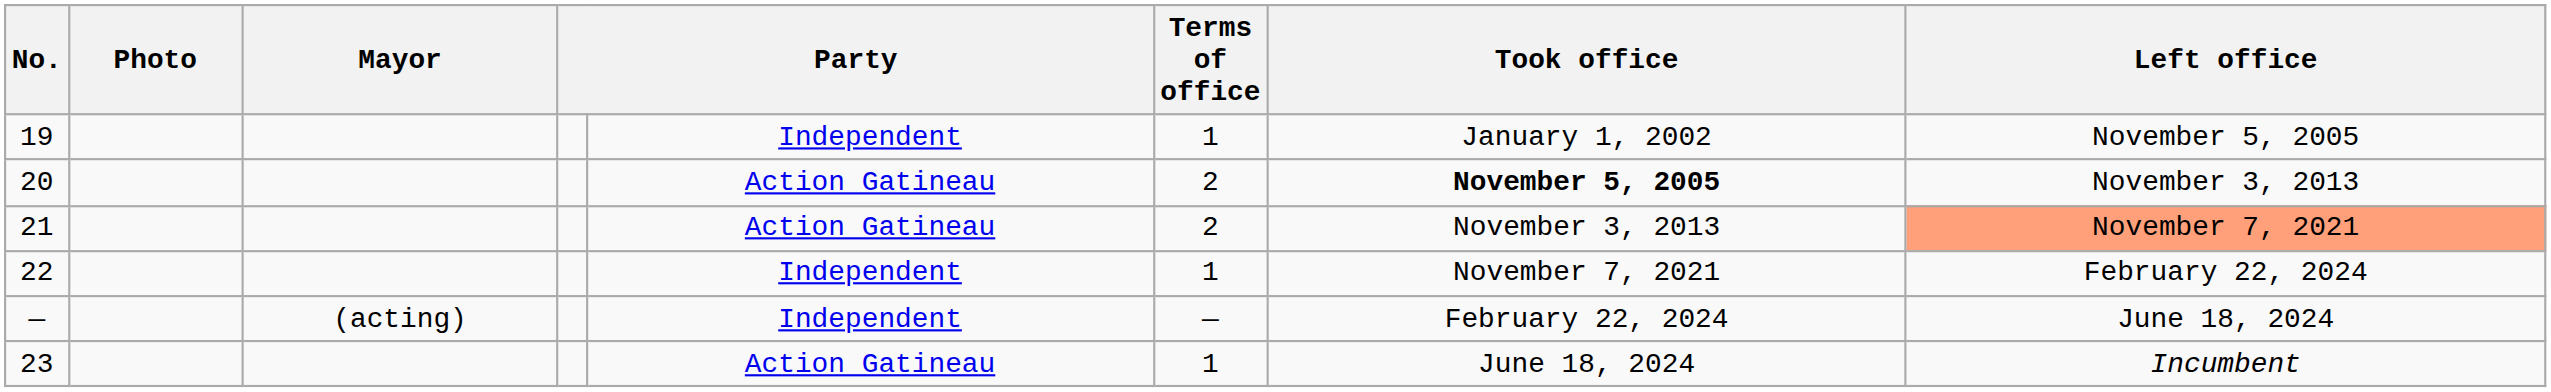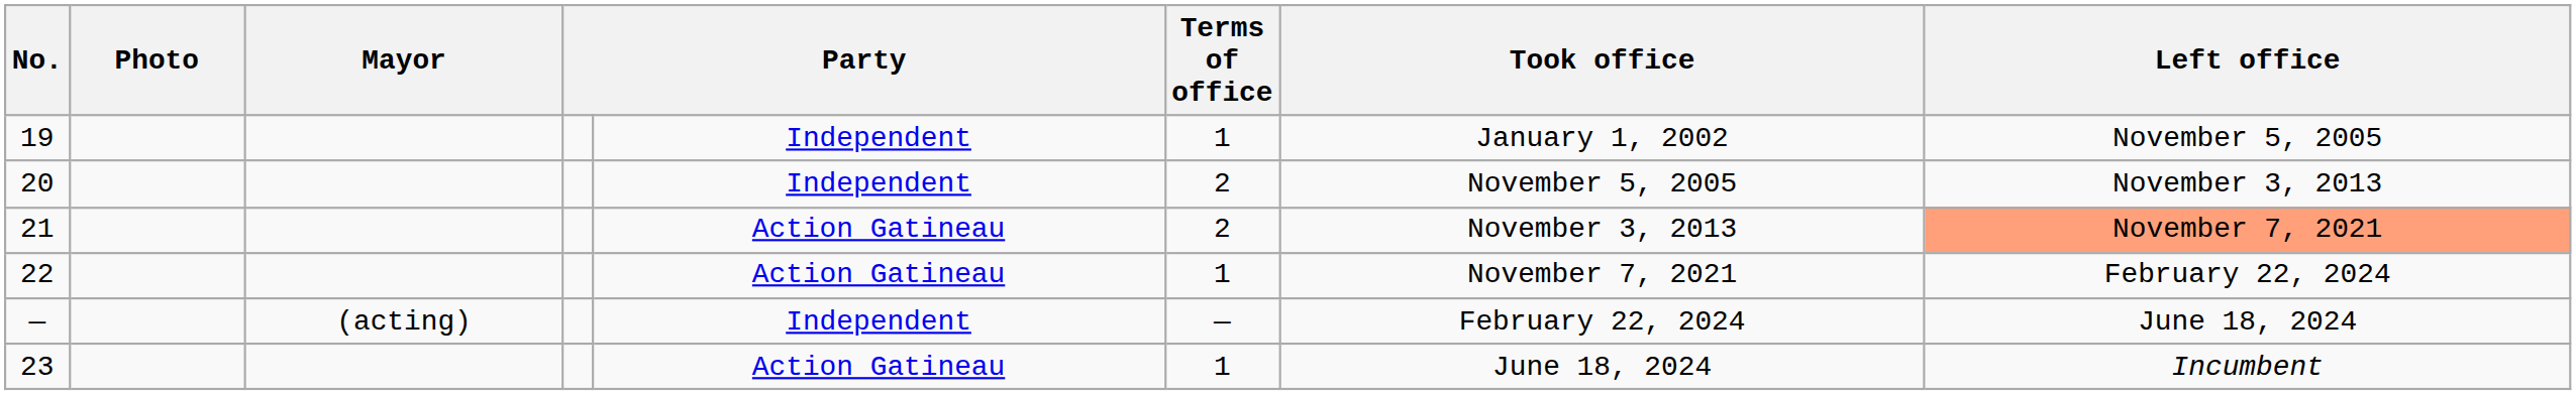20 | column 5: Action Gatineau -> Independent
20 | Took office: bold -> normal
22 | column 5: Independent -> Action Gatineau
